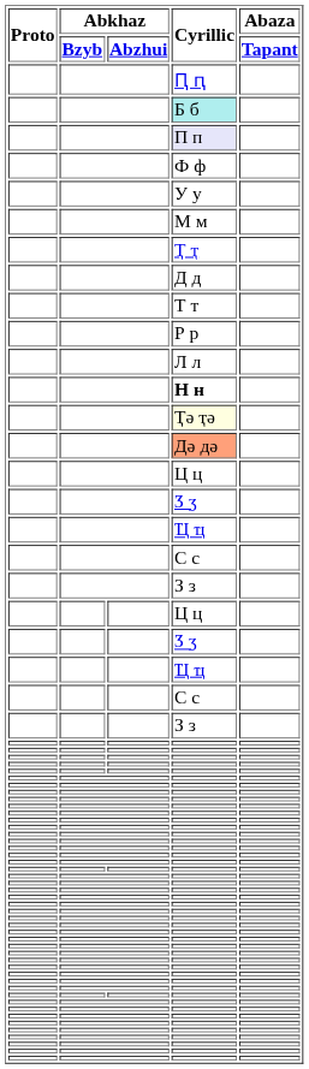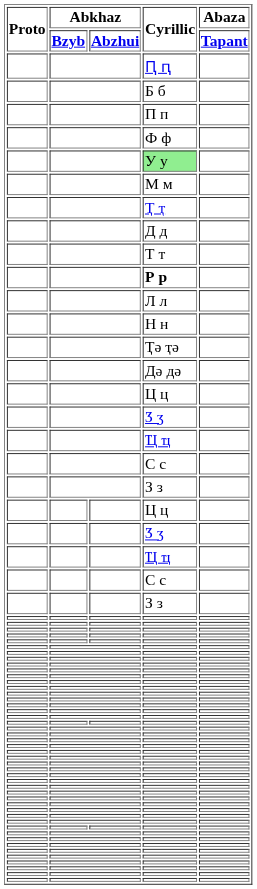Б б | Cyrillic: paleturquoise background -> no background
П п | Cyrillic: lavender background -> no background
У у | Cyrillic: no background -> lightgreen background
Р р | Cyrillic: normal -> bold
Н н | Cyrillic: bold -> normal
Ҭә ҭә | Cyrillic: lightyellow background -> no background
Дә дә | Cyrillic: lightsalmon background -> no background
